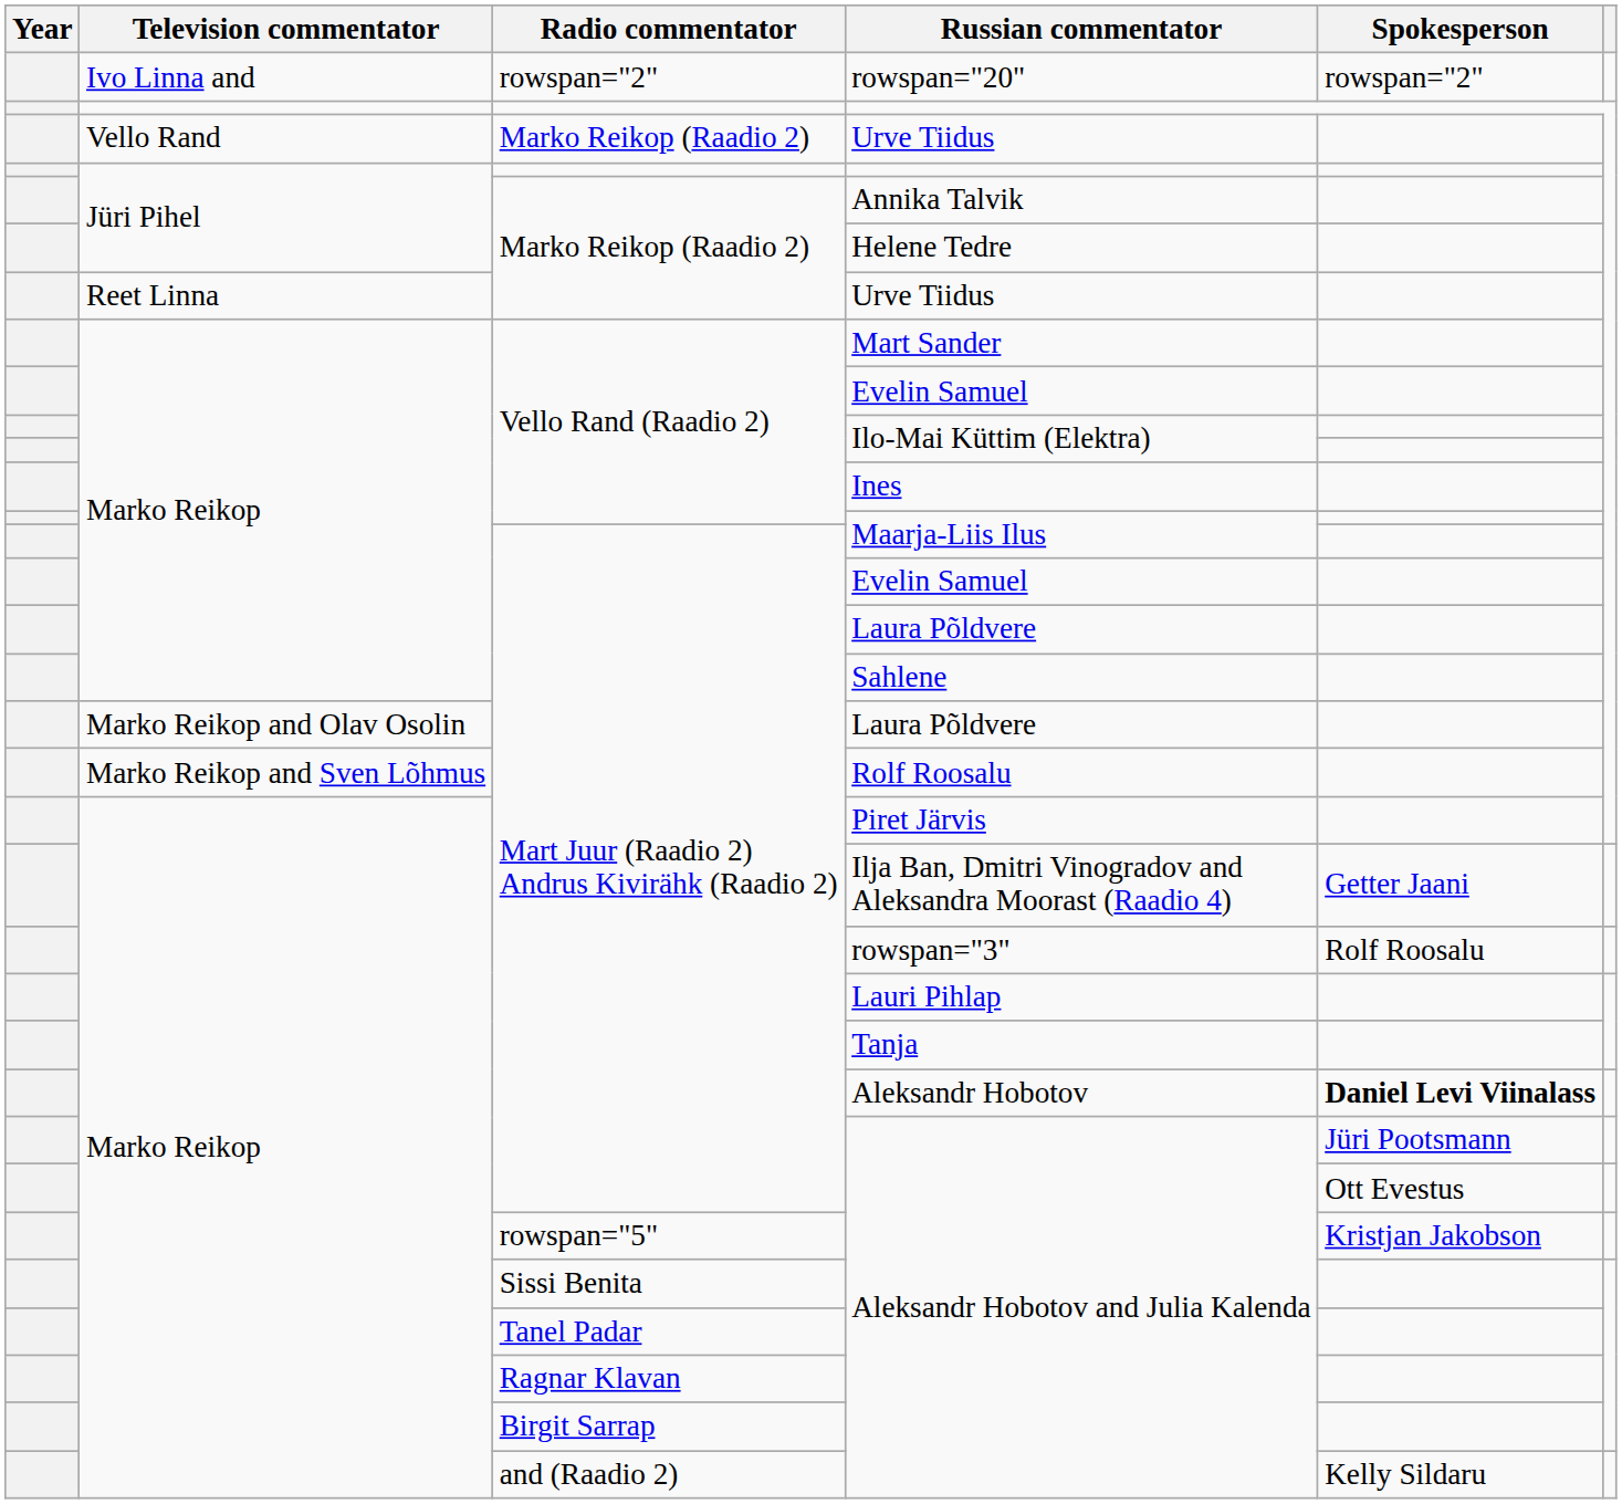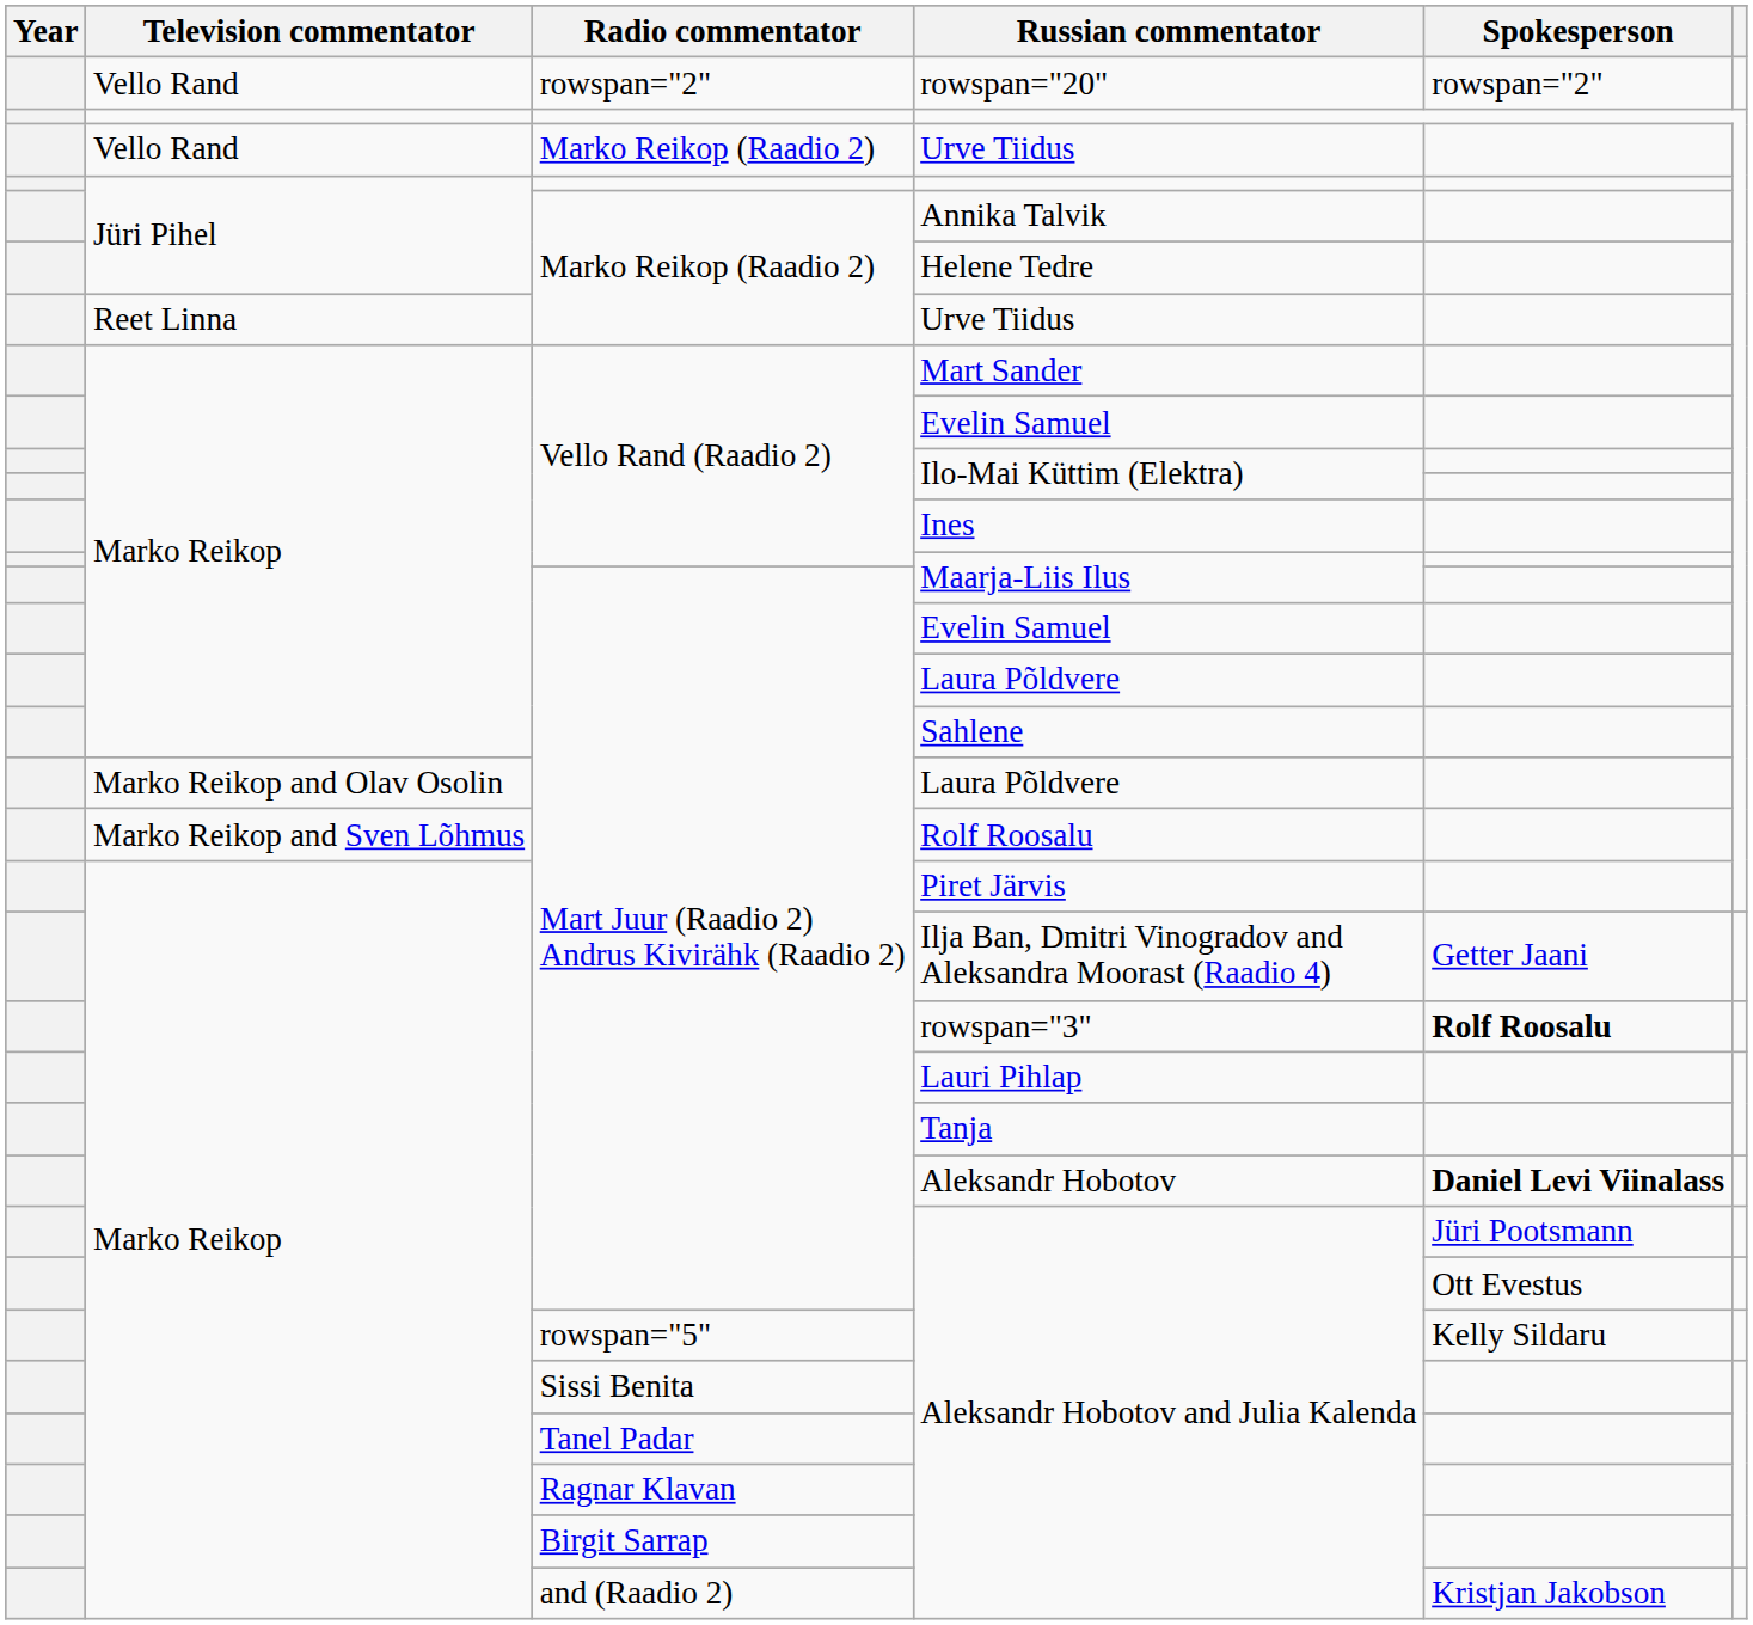rowspan="20" | Television commentator: Ivo Linna and -> Vello Rand
rowspan="3" | Spokesperson: normal -> bold
rowspan="5" / Aleksandr Hobotov and Julia Kalenda | Spokesperson: Kristjan Jakobson -> Kelly Sildaru
and (Raadio 2) / Aleksandr Hobotov and Julia Kalenda | Spokesperson: Kelly Sildaru -> Kristjan Jakobson
